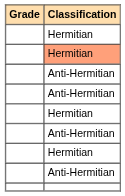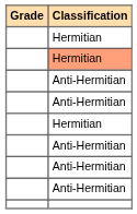row 8 | Classification: Hermitian -> Anti-Hermitian
